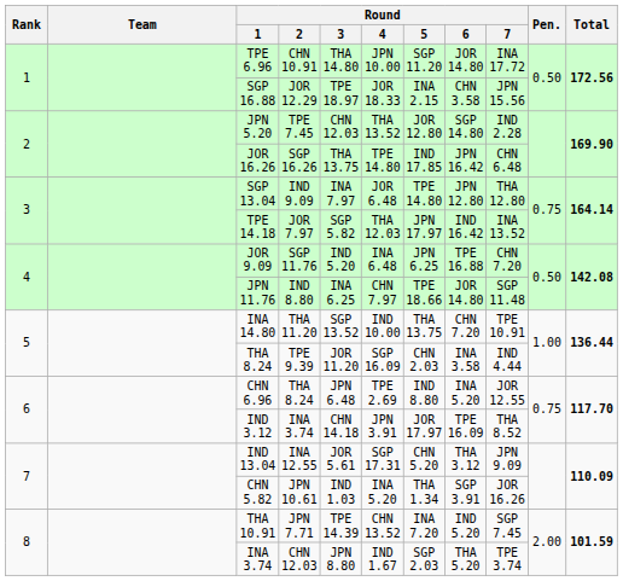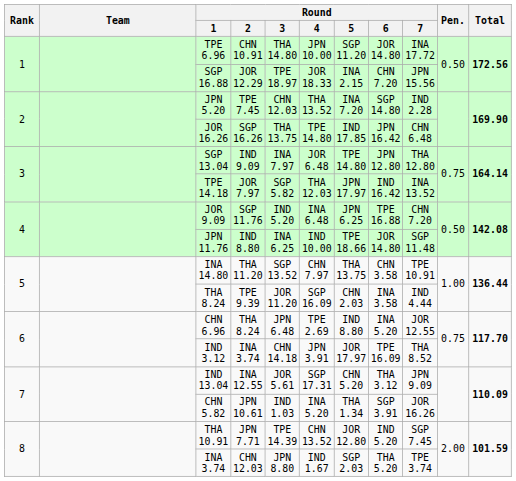SGP 16.88 | Round / 6: CHN 3.58 -> CHN 7.20
JPN 5.20 | Round / 5: JOR 12.80 -> INA 7.20
JPN 11.76 | Round / 4: CHN 7.97 -> IND 10.00
INA 14.80 | Round / 4: IND 10.00 -> CHN 7.97
INA 14.80 | Round / 6: CHN 7.20 -> CHN 3.58
THA 10.91 | Round / 5: INA 7.20 -> JOR 12.80
